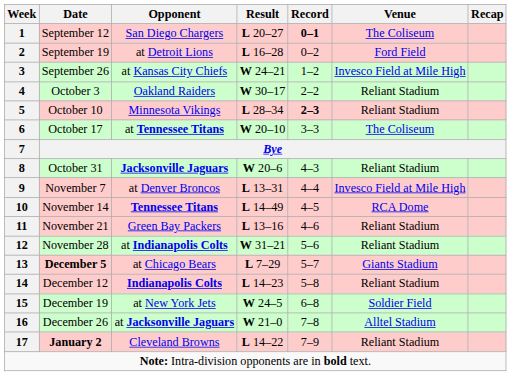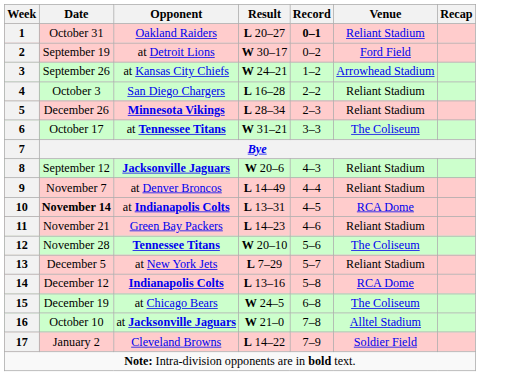1 | Date: September 12 -> October 31
1 | Opponent: San Diego Chargers -> Oakland Raiders
1 | Venue: The Coliseum -> Reliant Stadium
2 | Result: L 16–28 -> W 30–17
3 | Venue: Invesco Field at Mile High -> Arrowhead Stadium
4 | Opponent: Oakland Raiders -> San Diego Chargers
4 | Result: W 30–17 -> L 16–28
5 | Date: October 10 -> December 26
5 | Opponent: normal -> bold
5 | Record: bold -> normal
6 | Result: W 20–10 -> W 31–21
8 | Date: October 31 -> September 12
9 | Result: L 13–31 -> L 14–49
9 | Venue: Invesco Field at Mile High -> Reliant Stadium
10 | Date: normal -> bold
10 | Opponent: Tennessee Titans -> at Indianapolis Colts
10 | Result: L 14–49 -> L 13–31
11 | Result: L 13–16 -> L 14–23
12 | Opponent: at Indianapolis Colts -> Tennessee Titans
12 | Result: W 31–21 -> W 20–10
12 | Venue: Reliant Stadium -> The Coliseum
13 | Date: bold -> normal
13 | Opponent: at Chicago Bears -> at New York Jets
13 | Venue: Giants Stadium -> Reliant Stadium
14 | Result: L 14–23 -> L 13–16
14 | Venue: Reliant Stadium -> RCA Dome
15 | Opponent: at New York Jets -> at Chicago Bears
15 | Venue: Soldier Field -> The Coliseum
16 | Date: December 26 -> October 10
17 | Date: bold -> normal
17 | Venue: Reliant Stadium -> Soldier Field
